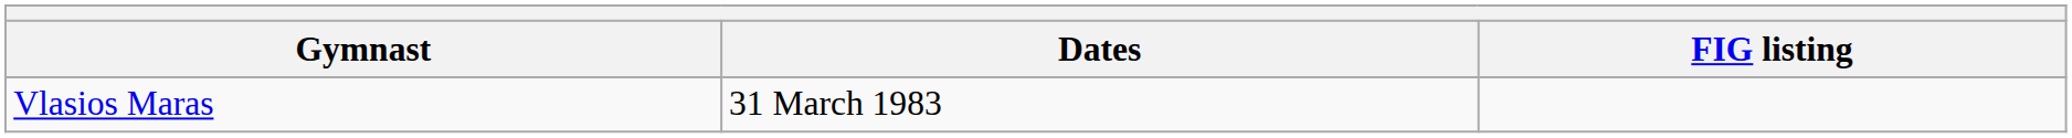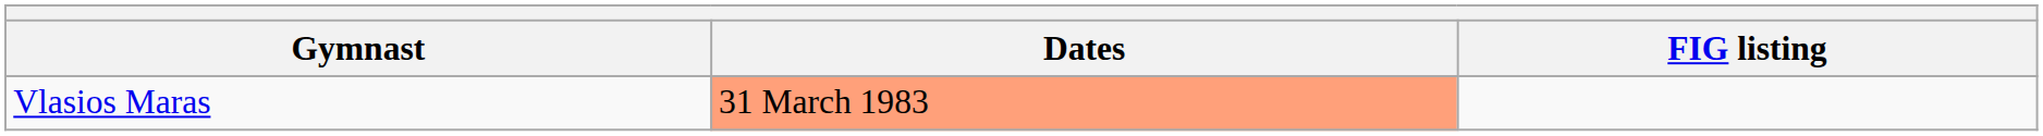Vlasios Maras | Dates: no background -> lightsalmon background
